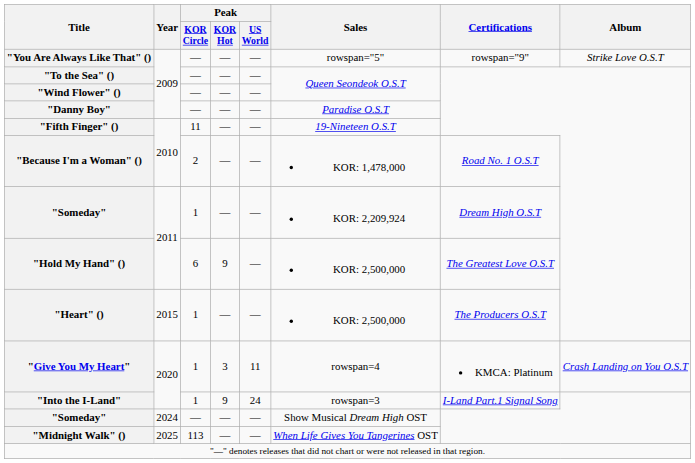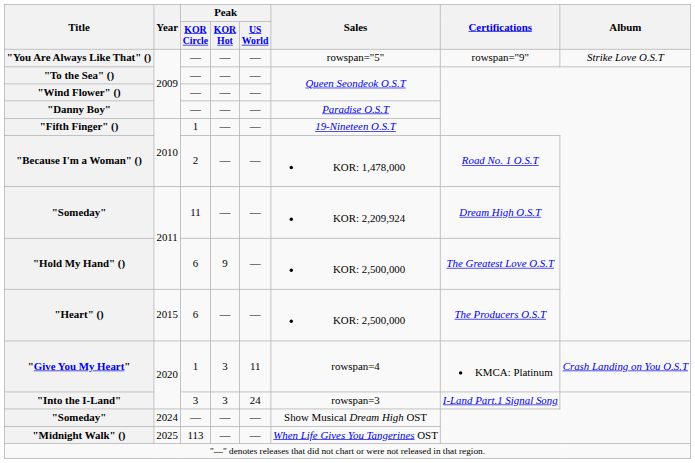"Fifth Finger" () | Peak / KOR Circle: 11 -> 1
"Someday" / 2011 | Peak / KOR Circle: 1 -> 11
"Heart" () | Peak / KOR Circle: 1 -> 6
"Into the I-Land" | Peak / KOR Circle: 1 -> 3
"Into the I-Land" | Peak / KOR Hot: 9 -> 3
